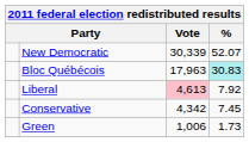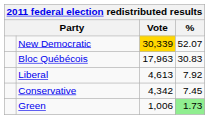New Democratic | Vote: no background -> gold background
Bloc Québécois | %: paleturquoise background -> no background
Liberal | Vote: pink background -> no background
Green | %: no background -> lightgreen background
